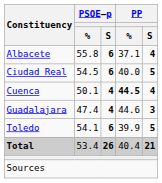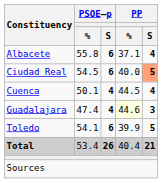Ciudad Real | PP / S: no background -> lightsalmon background
Cuenca | PP / %: bold -> normal
Guadalajara | PP / %: no background -> lightyellow background
